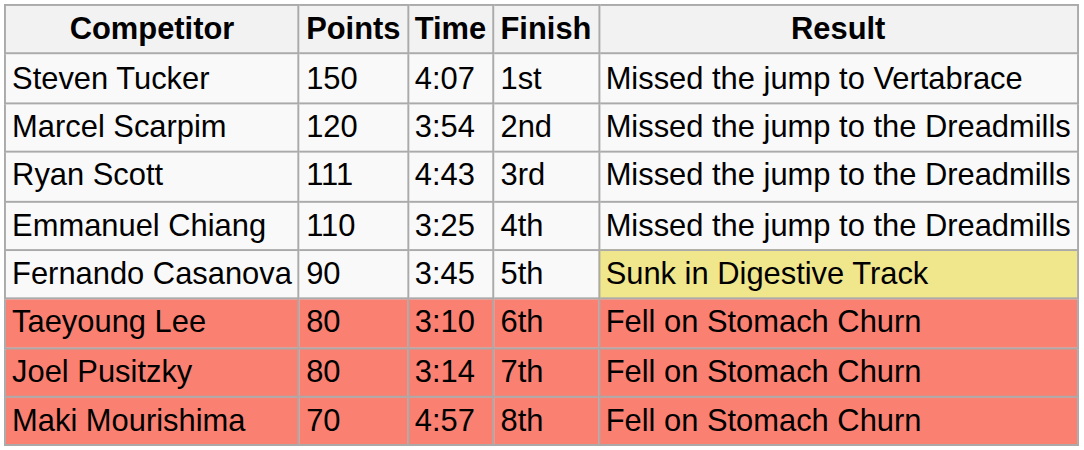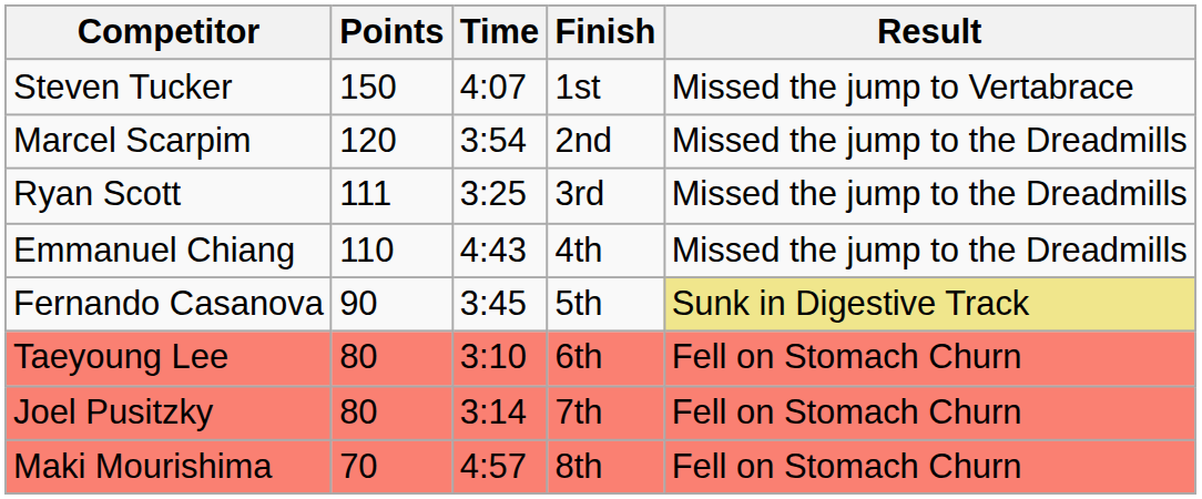Ryan Scott | Time: 4:43 -> 3:25
Emmanuel Chiang | Time: 3:25 -> 4:43
